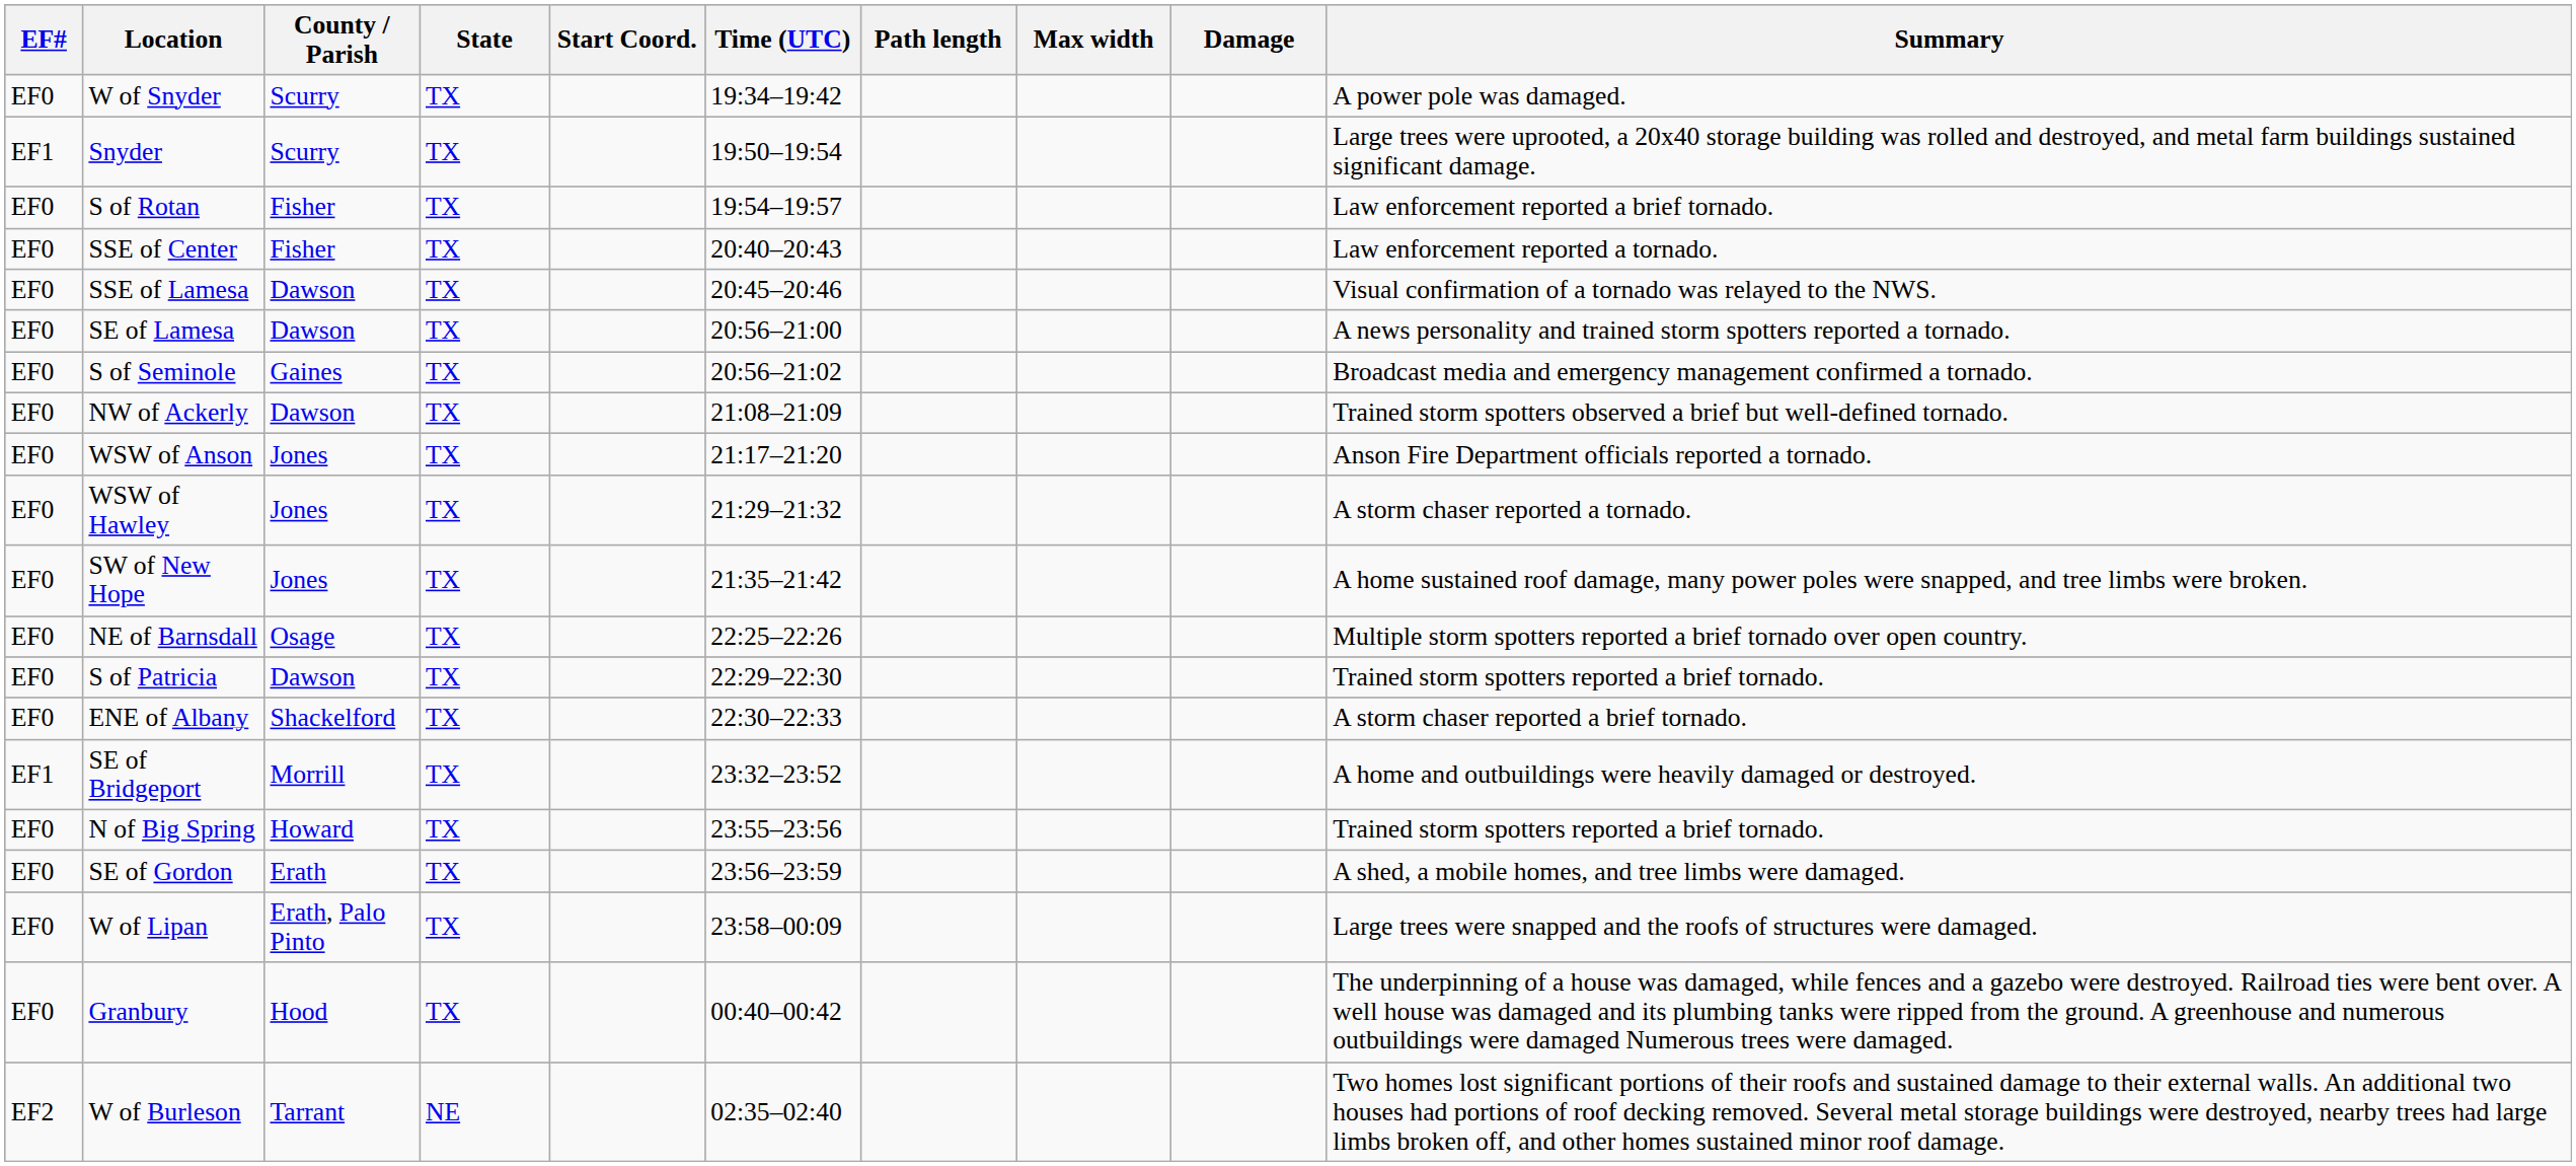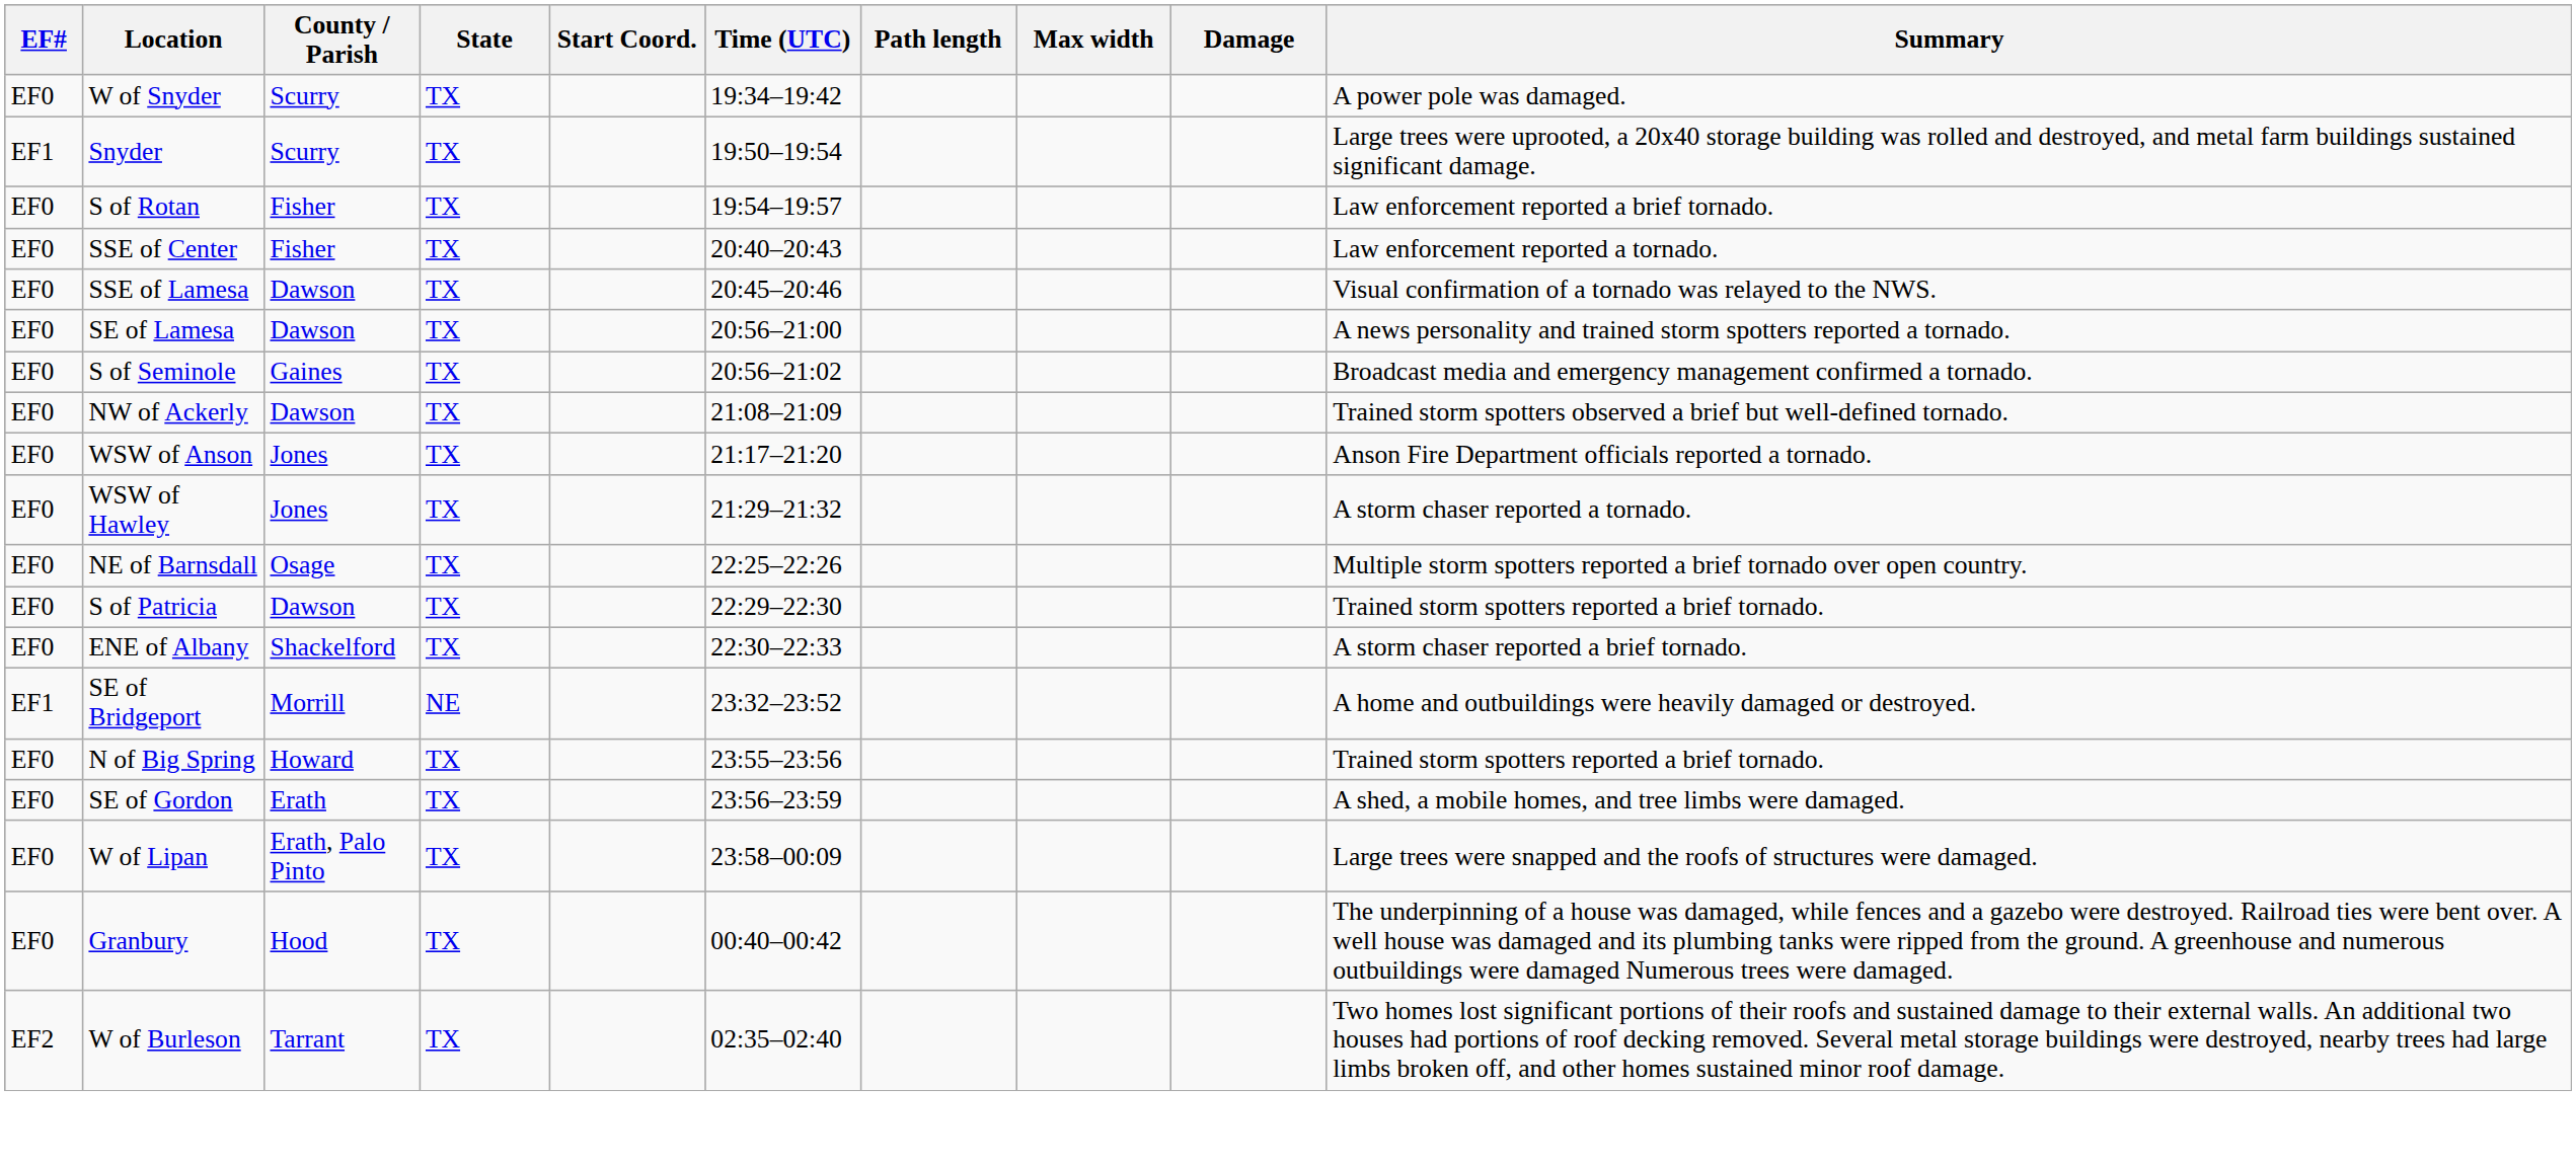- row: EF0 | SW of New Hope | Jones | TX | 21:35–21:42 | A home sustained roof damage, many power poles were snapped, and tree limbs were broken.
SE of Bridgeport | State: TX -> NE
W of Burleson | State: NE -> TX
